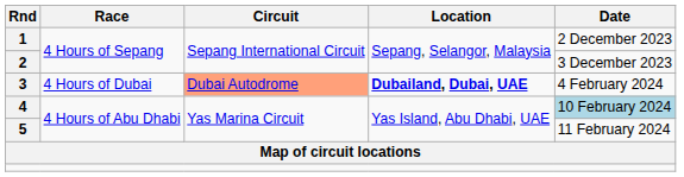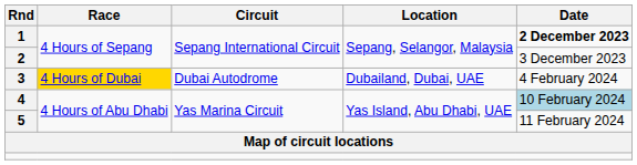1 | Date: normal -> bold
3 | Race: no background -> gold background
3 | Circuit: lightsalmon background -> no background
3 | Location: bold -> normal
